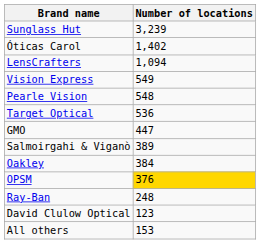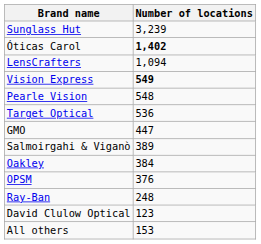Óticas Carol | Number of locations: normal -> bold
Vision Express | Number of locations: normal -> bold
OPSM | Number of locations: gold background -> no background
